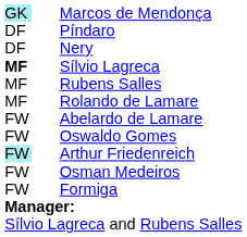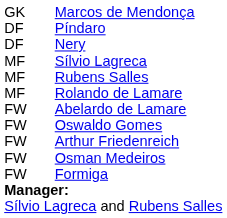Marcos de Mendonça | column 1: paleturquoise background -> no background
Sílvio Lagreca | column 1: bold -> normal
Arthur Friedenreich | column 1: paleturquoise background -> no background
